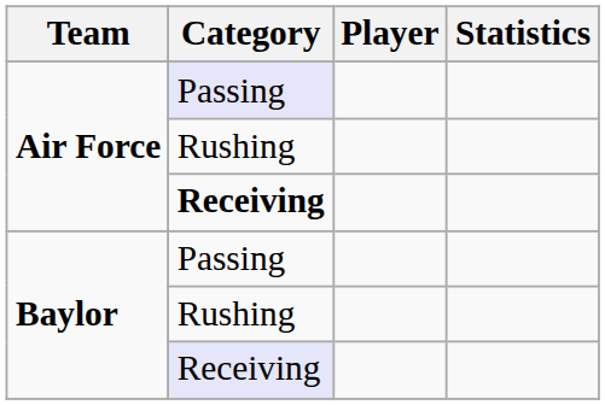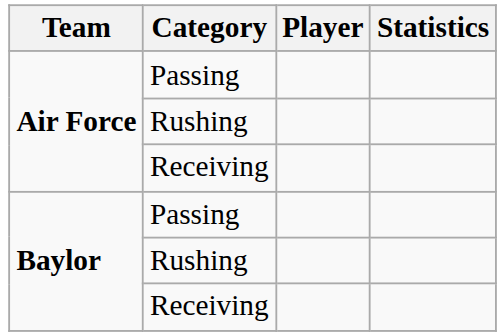Air Force / Passing | Category: lavender background -> no background
Air Force / Receiving | Category: bold -> normal
Baylor / Receiving | Category: lavender background -> no background
